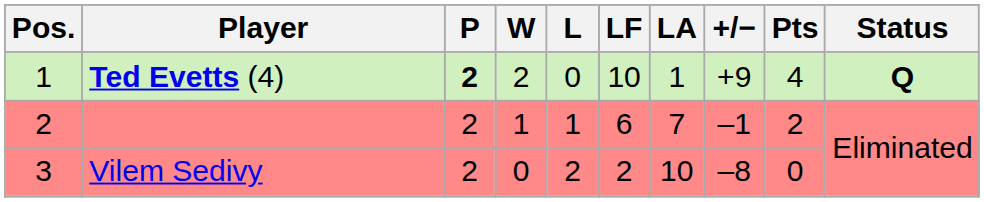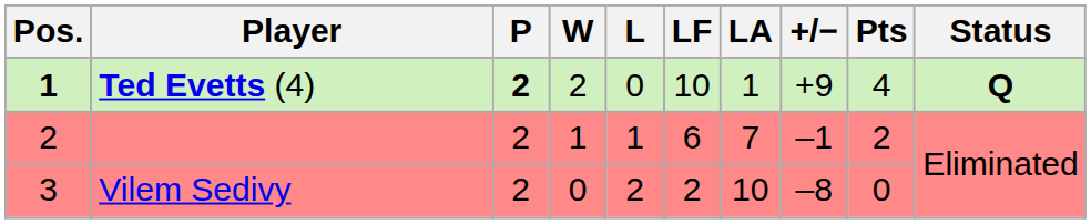Ted Evetts (4) | Pos.: normal -> bold
